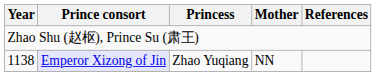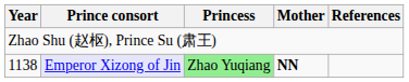1138 | Princess: no background -> lightgreen background
1138 | Mother: normal -> bold
